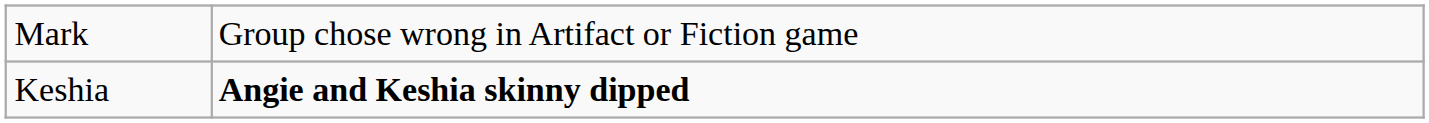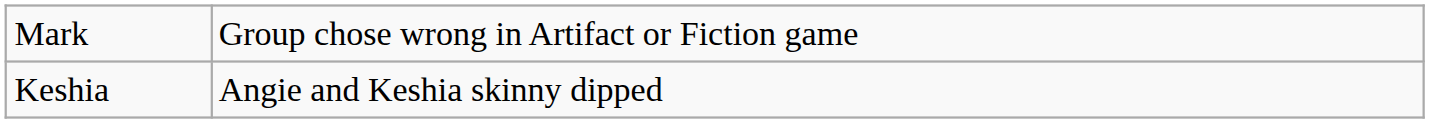Keshia | column 2: bold -> normal
